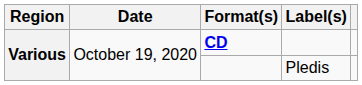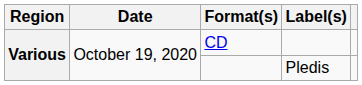CD | Format(s): bold -> normal
